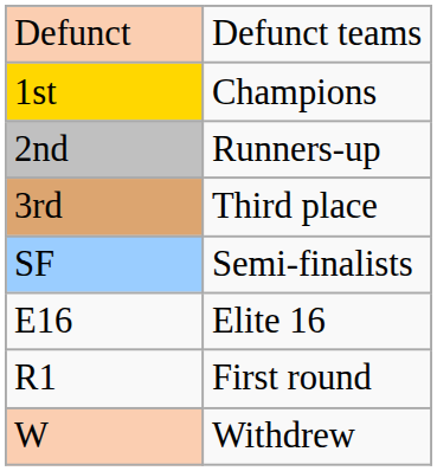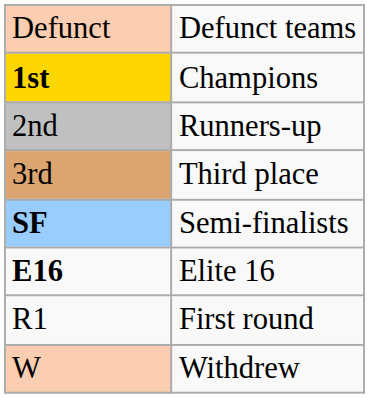1st | column 1: normal -> bold
SF | column 1: normal -> bold
E16 | column 1: normal -> bold
